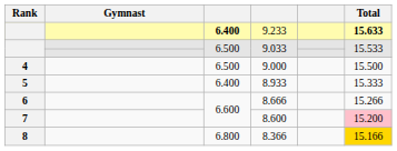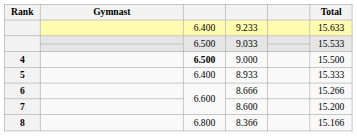9.233 | column 3: bold -> normal
9.233 | Total: bold -> normal
9.000 | column 3: normal -> bold
8.600 | Total: pink background -> no background
8.366 | Total: gold background -> no background
